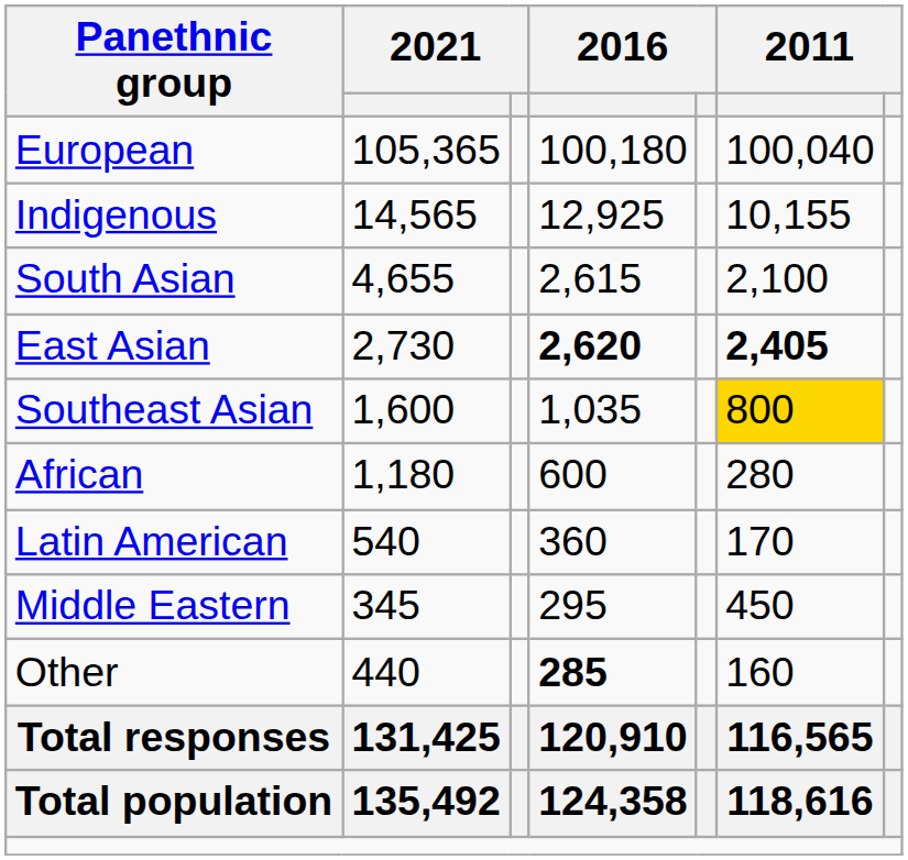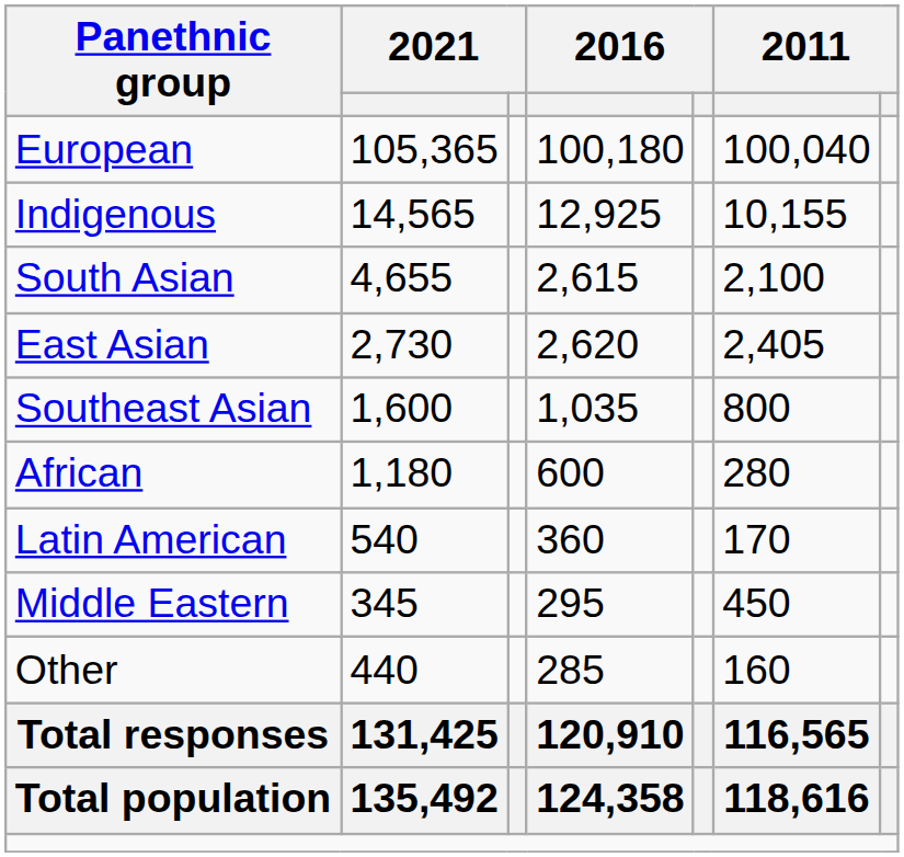East Asian | column 4: bold -> normal
East Asian | column 6: bold -> normal
Southeast Asian | column 6: gold background -> no background
Other | column 4: bold -> normal
